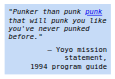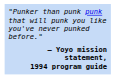row 2 | column 1: normal -> bold
